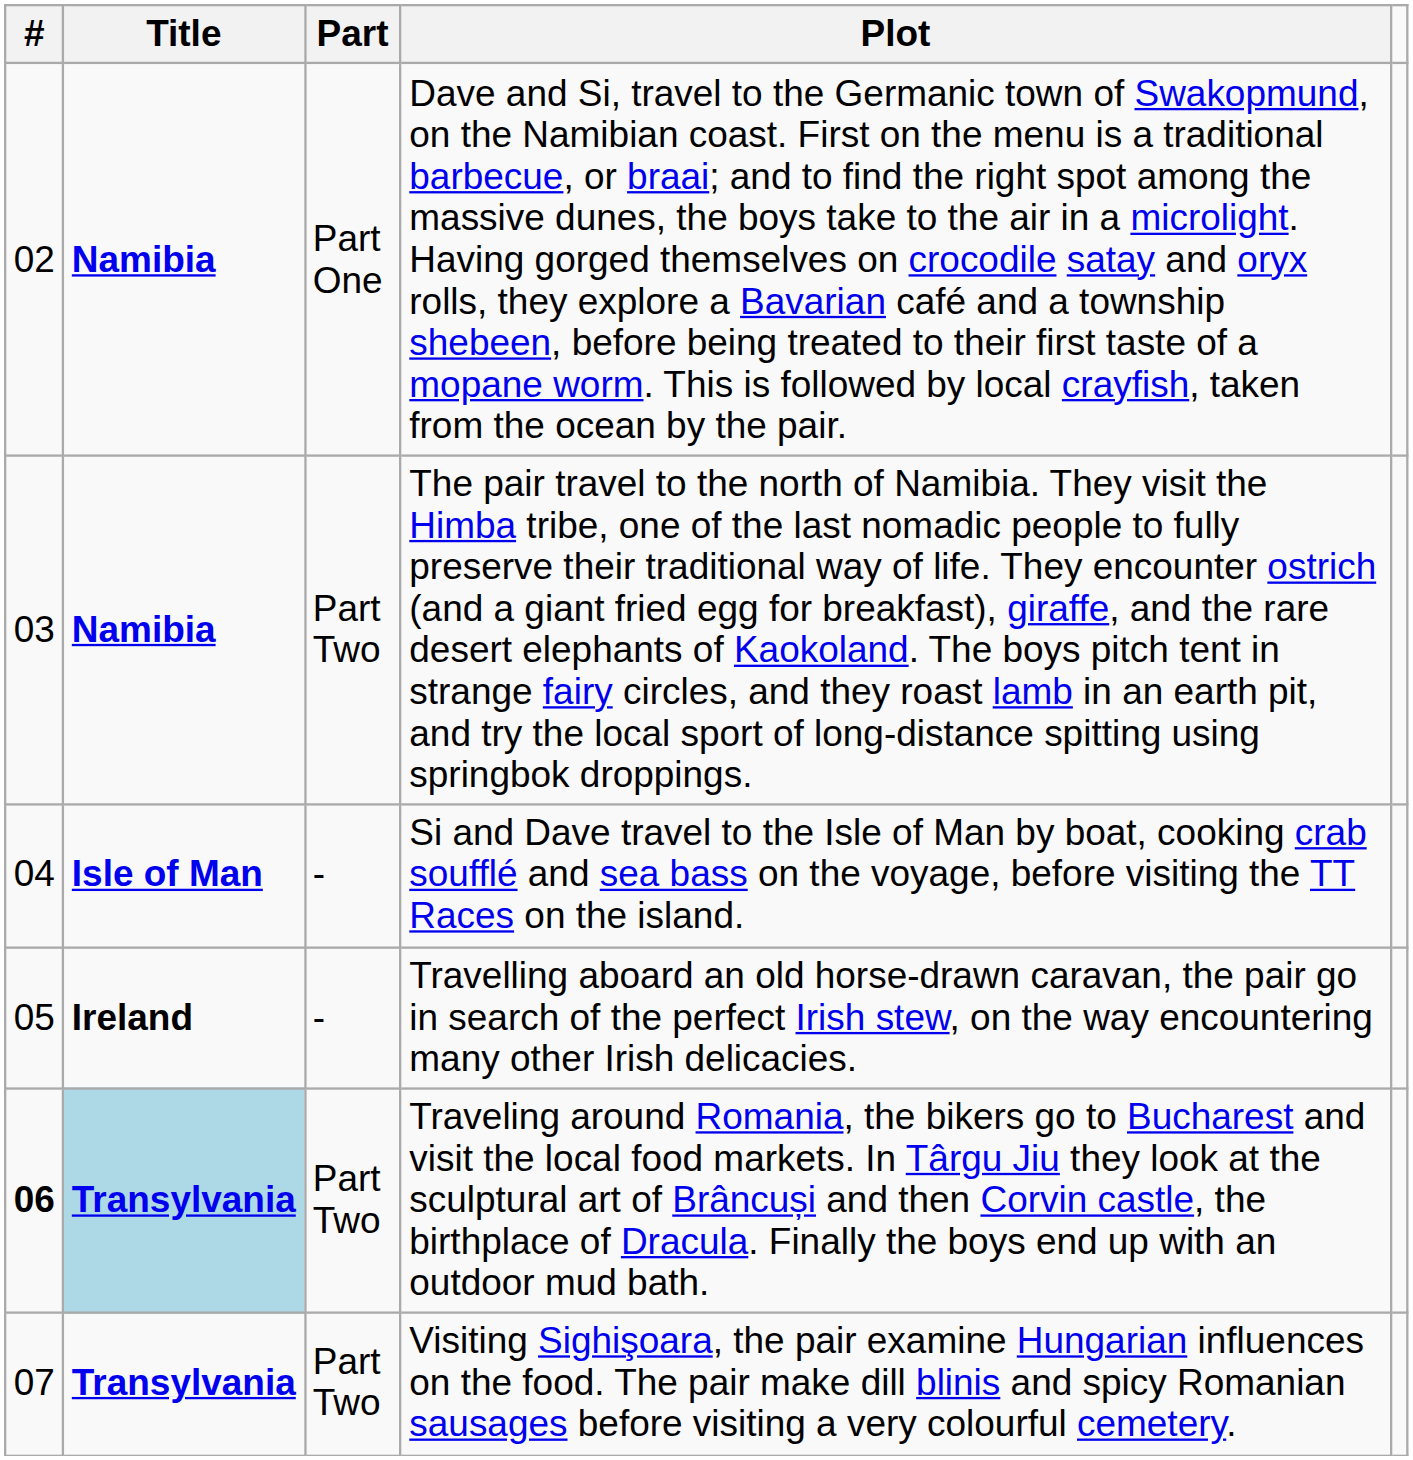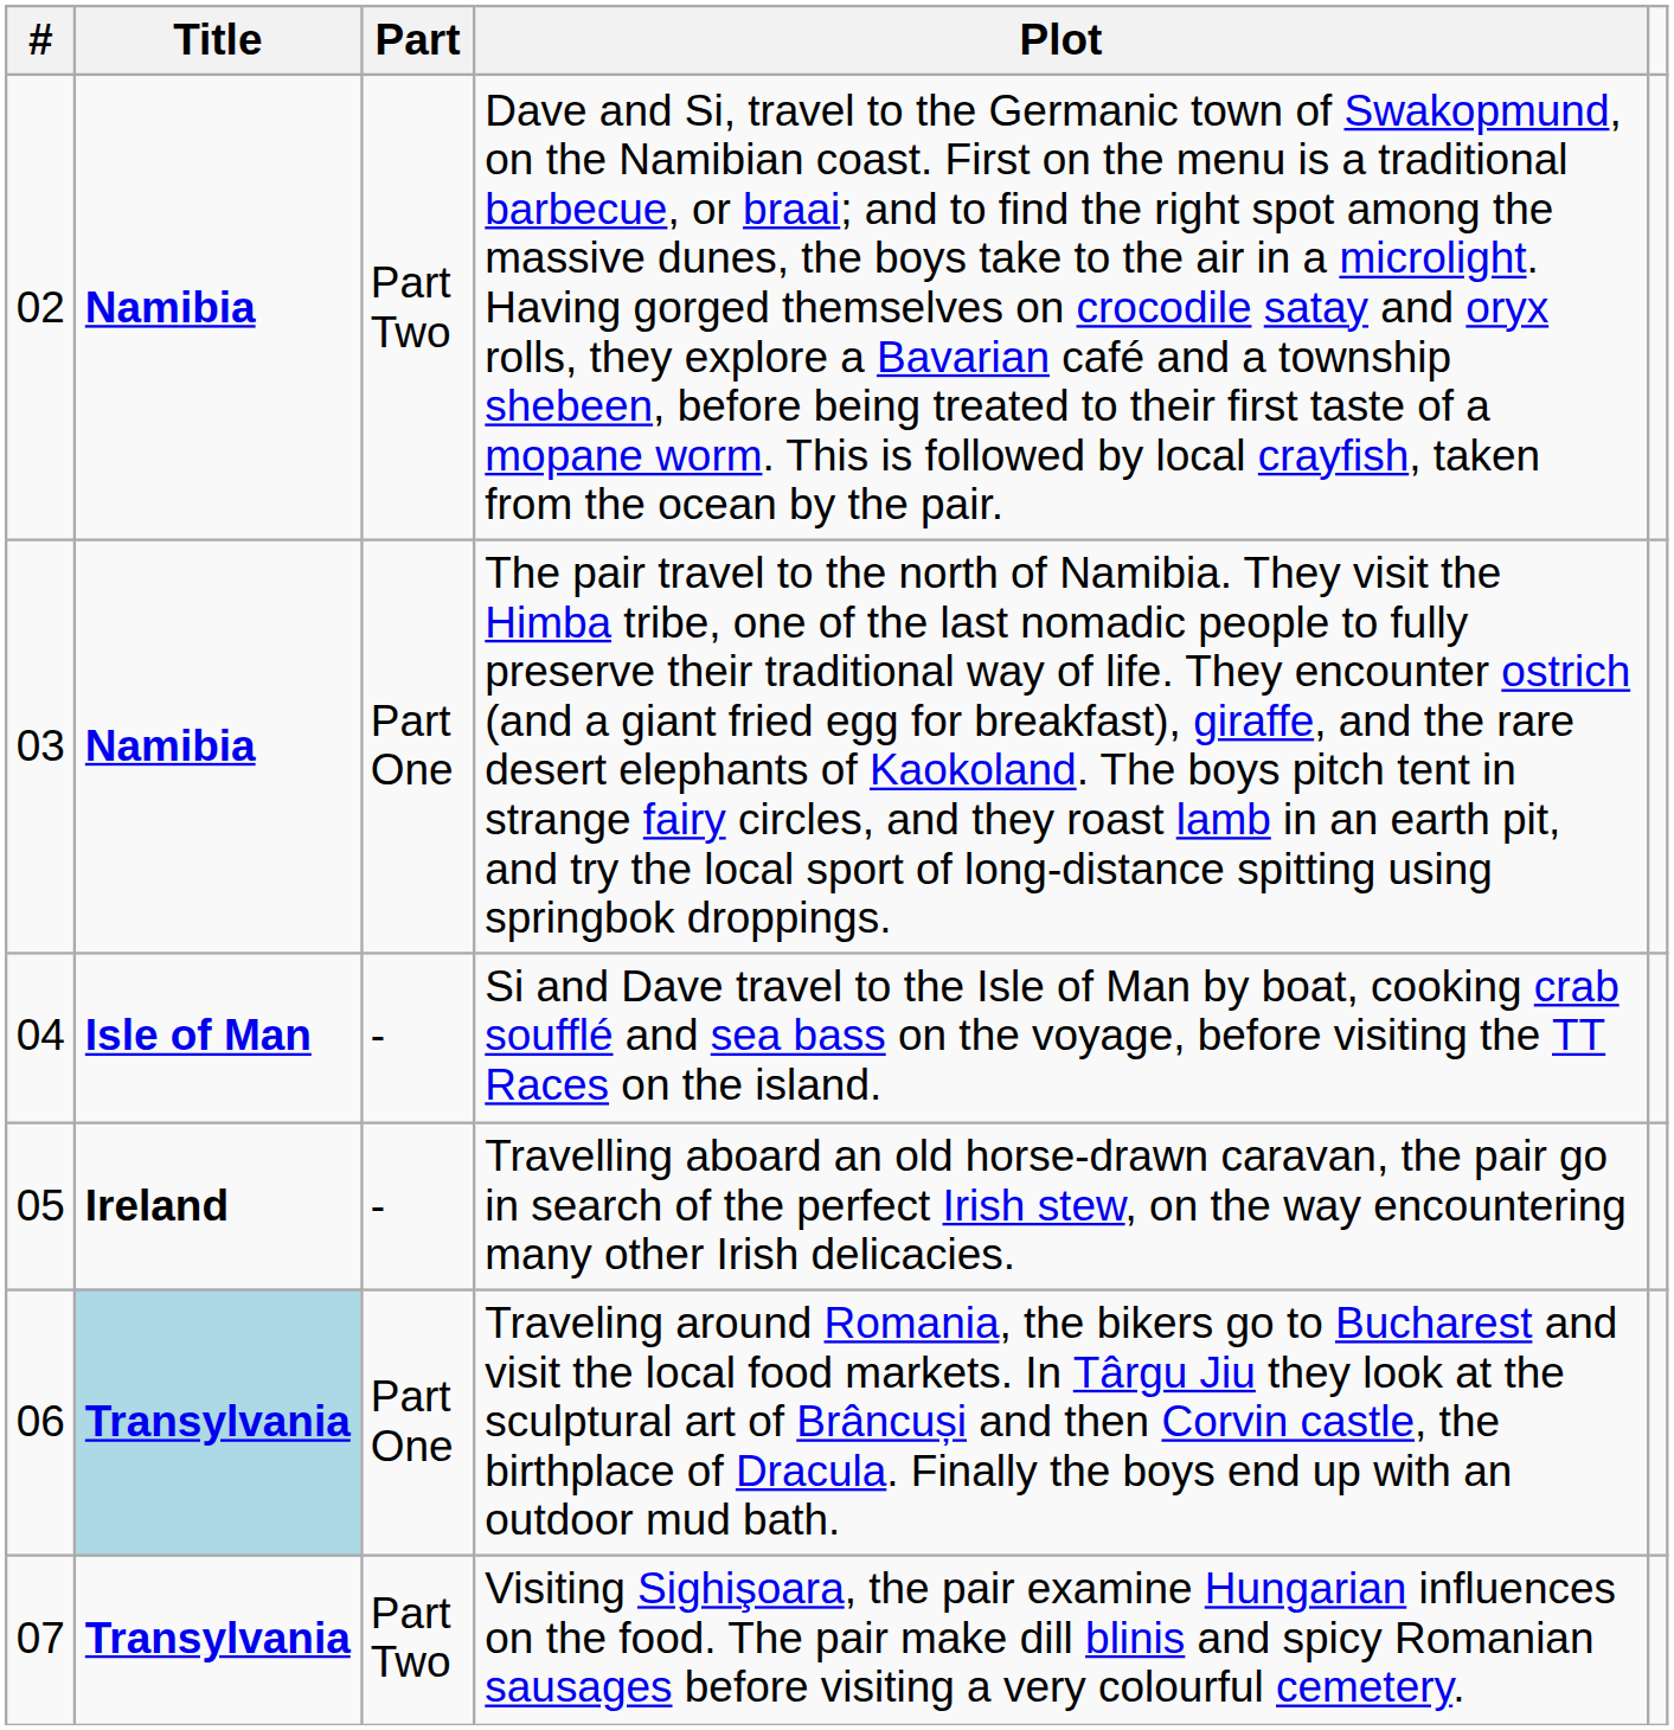row 2 | Part: Part One -> Part Two
row 3 | Part: Part Two -> Part One
row 6 | #: bold -> normal
row 6 | Part: Part Two -> Part One
